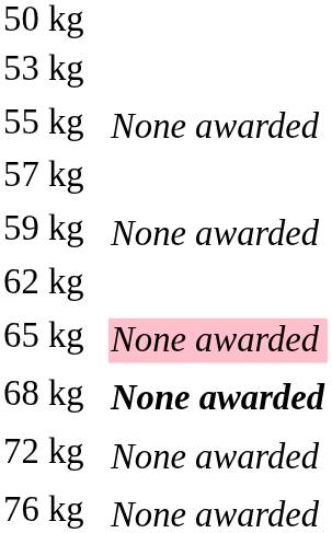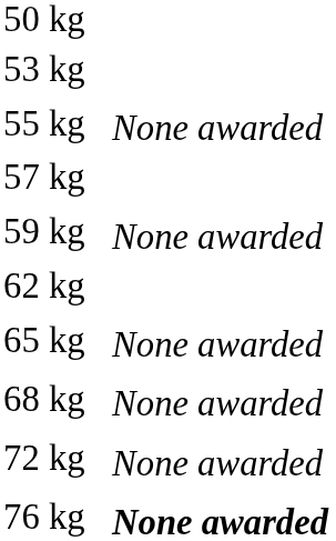65 kg / None awarded | column 2: pink background -> no background
68 kg / None awarded | column 2: bold -> normal
76 kg / None awarded | column 2: normal -> bold
